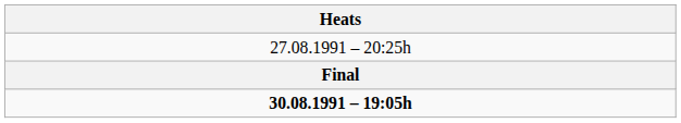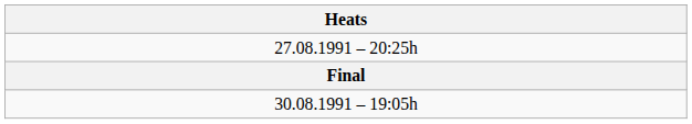row 4 | column 1: bold -> normal
